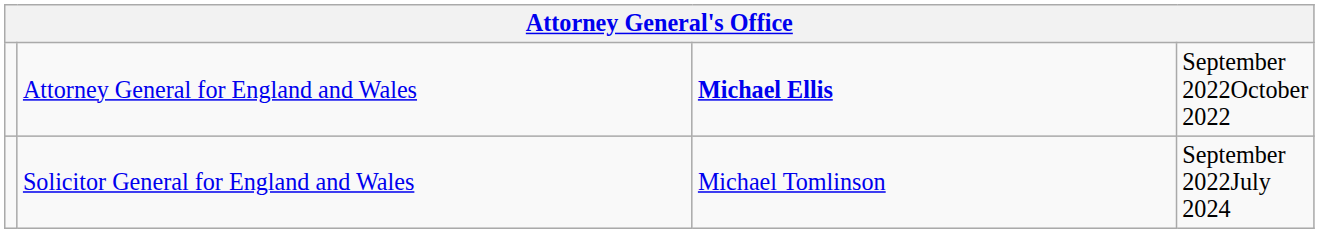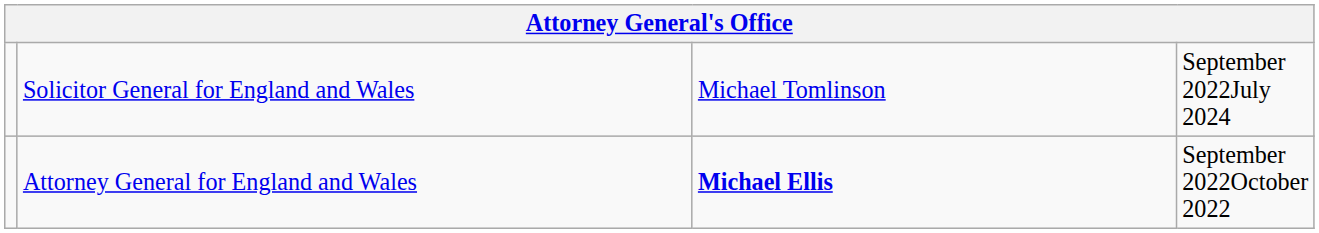rows swapped: Attorney General for England and Wales <-> Solicitor General for England and Wales
